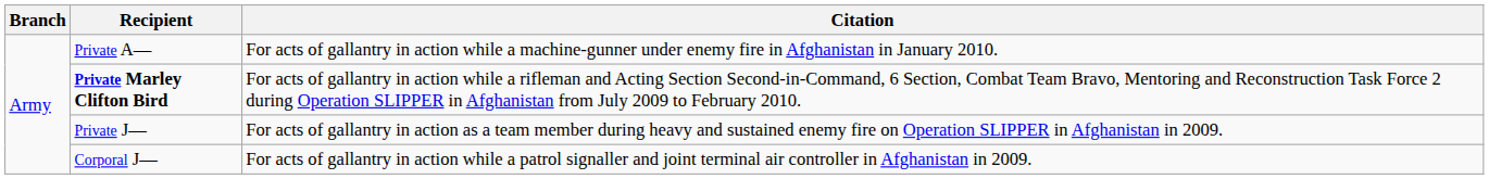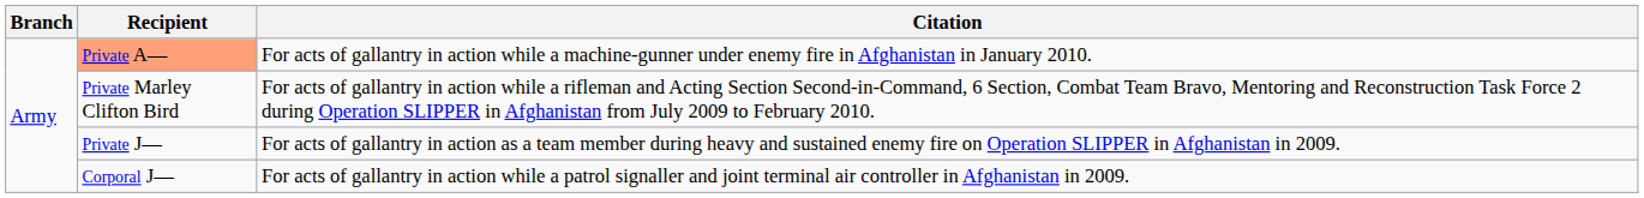Private A— | Recipient: no background -> lightsalmon background
Private Marley Clifton Bird | Recipient: bold -> normal
